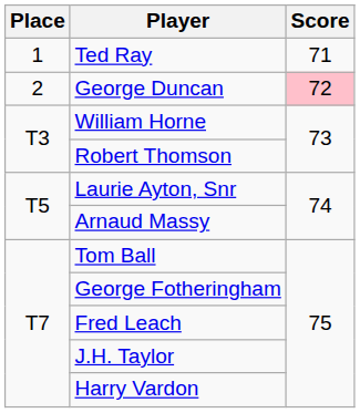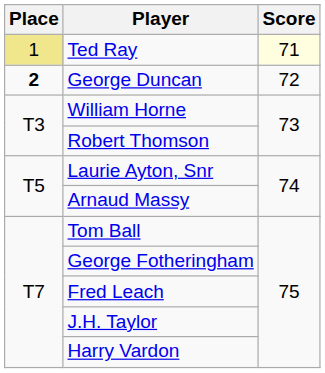Ted Ray | Place: no background -> khaki background
Ted Ray | Score: no background -> lightyellow background
George Duncan | Place: normal -> bold
George Duncan | Score: pink background -> no background
